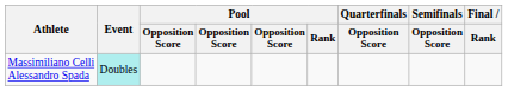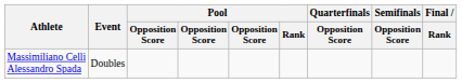Massimiliano Celli Alessandro Spada | Event: paleturquoise background -> no background
